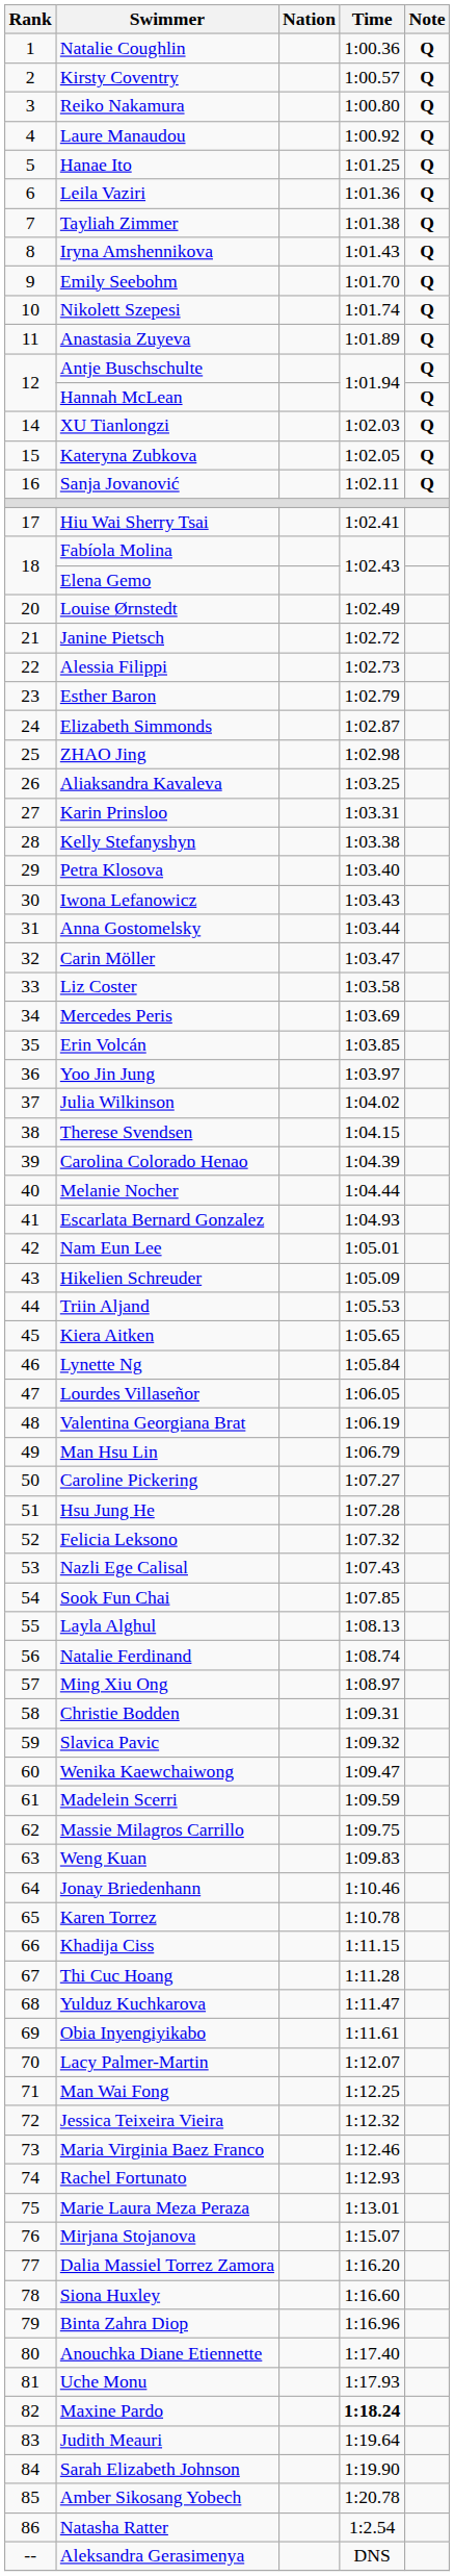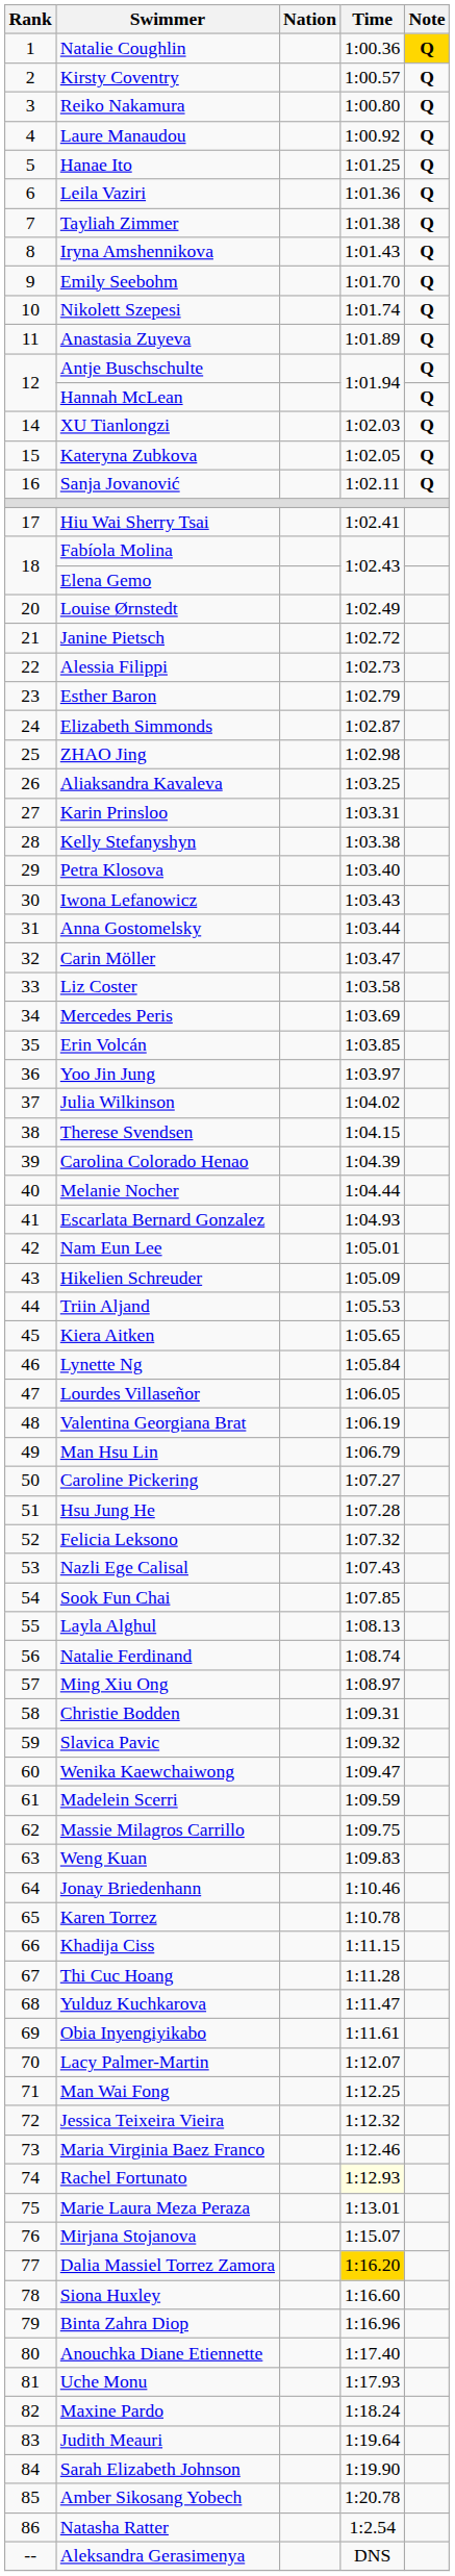Natalie Coughlin | Note: no background -> gold background
Rachel Fortunato | Time: no background -> lightyellow background
Dalia Massiel Torrez Zamora | Time: no background -> gold background
Maxine Pardo | Time: bold -> normal
